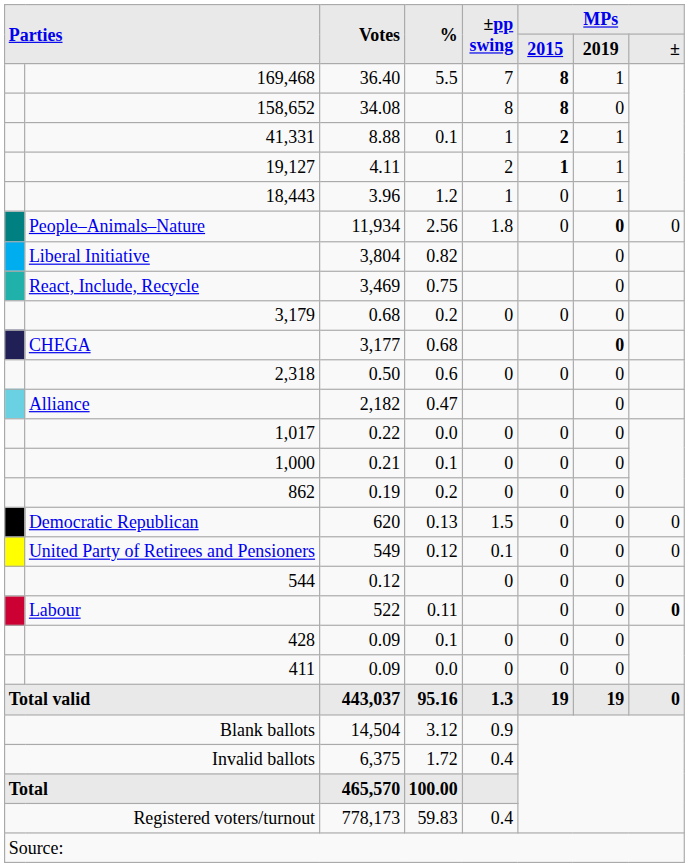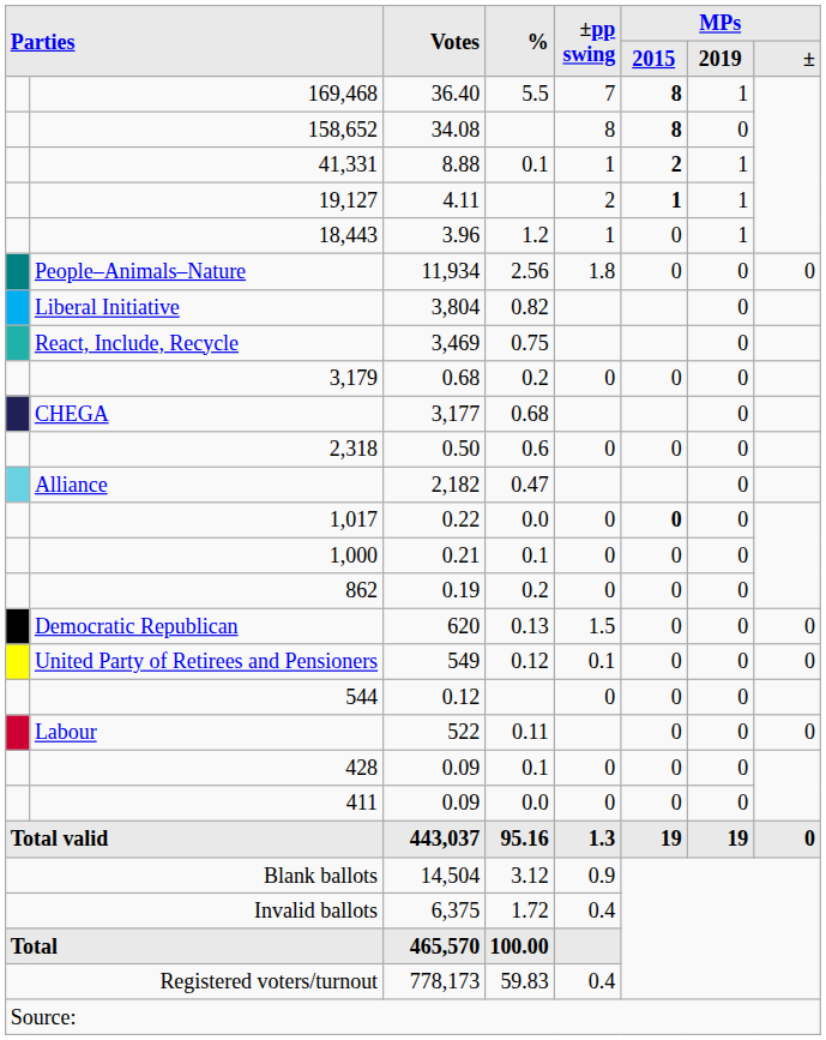People–Animals–Nature | MPs / 2019: bold -> normal
CHEGA | MPs / 2019: bold -> normal
1,017 | MPs / 2015: normal -> bold
Labour | MPs / ±: bold -> normal
